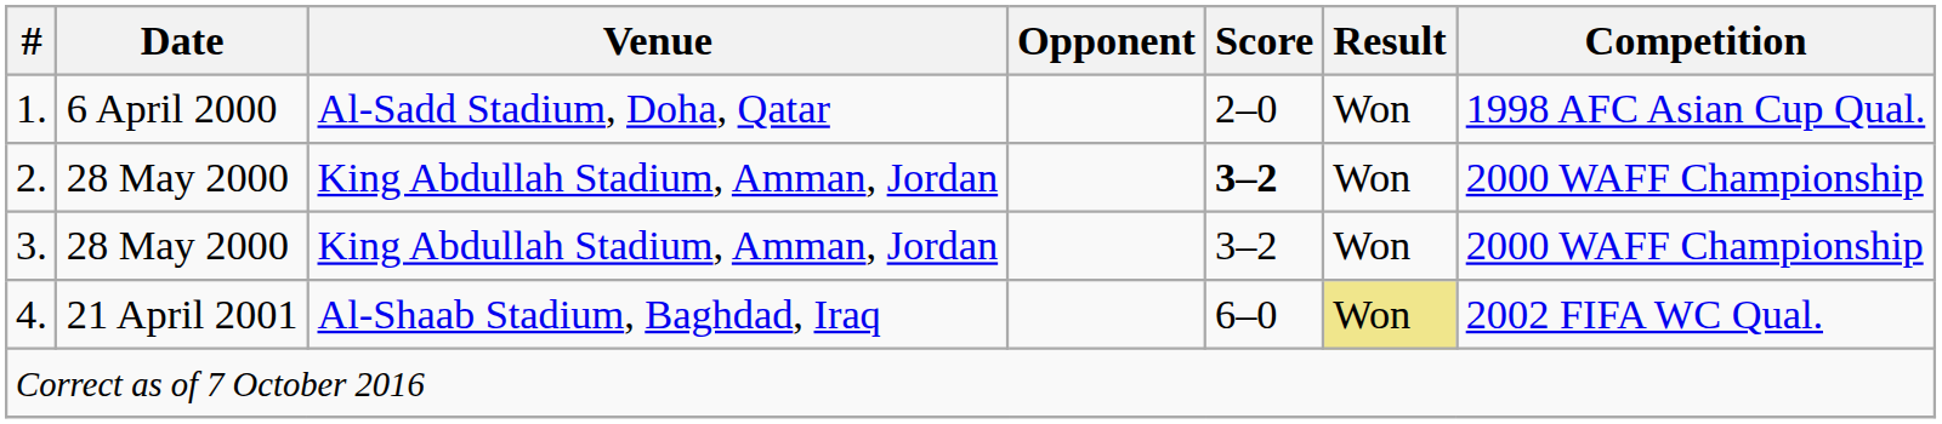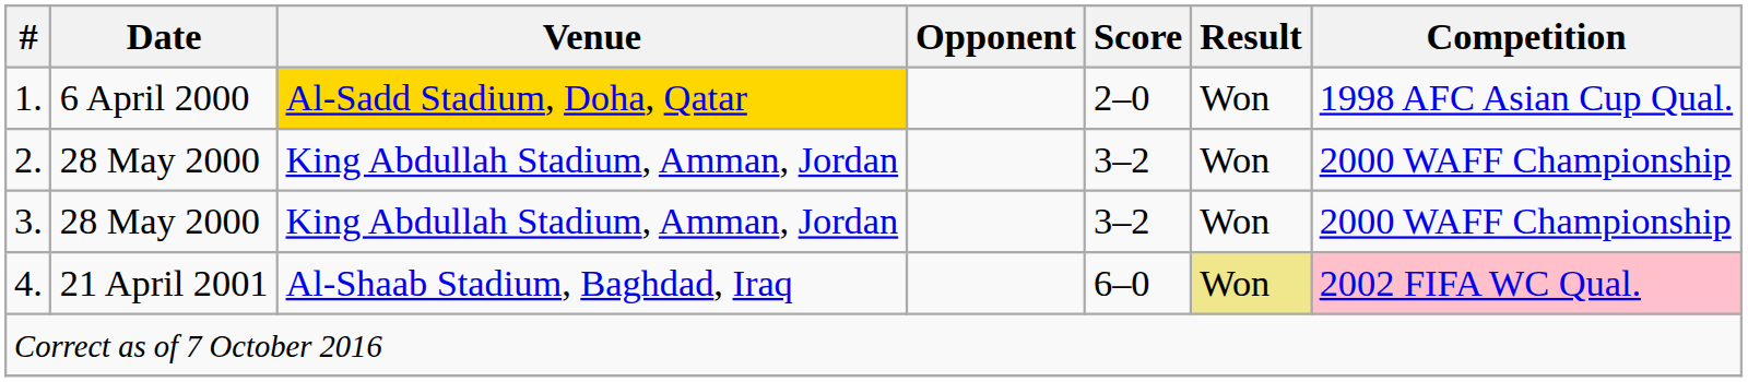1. | Venue: no background -> gold background
2. | Score: bold -> normal
4. | Competition: no background -> pink background
